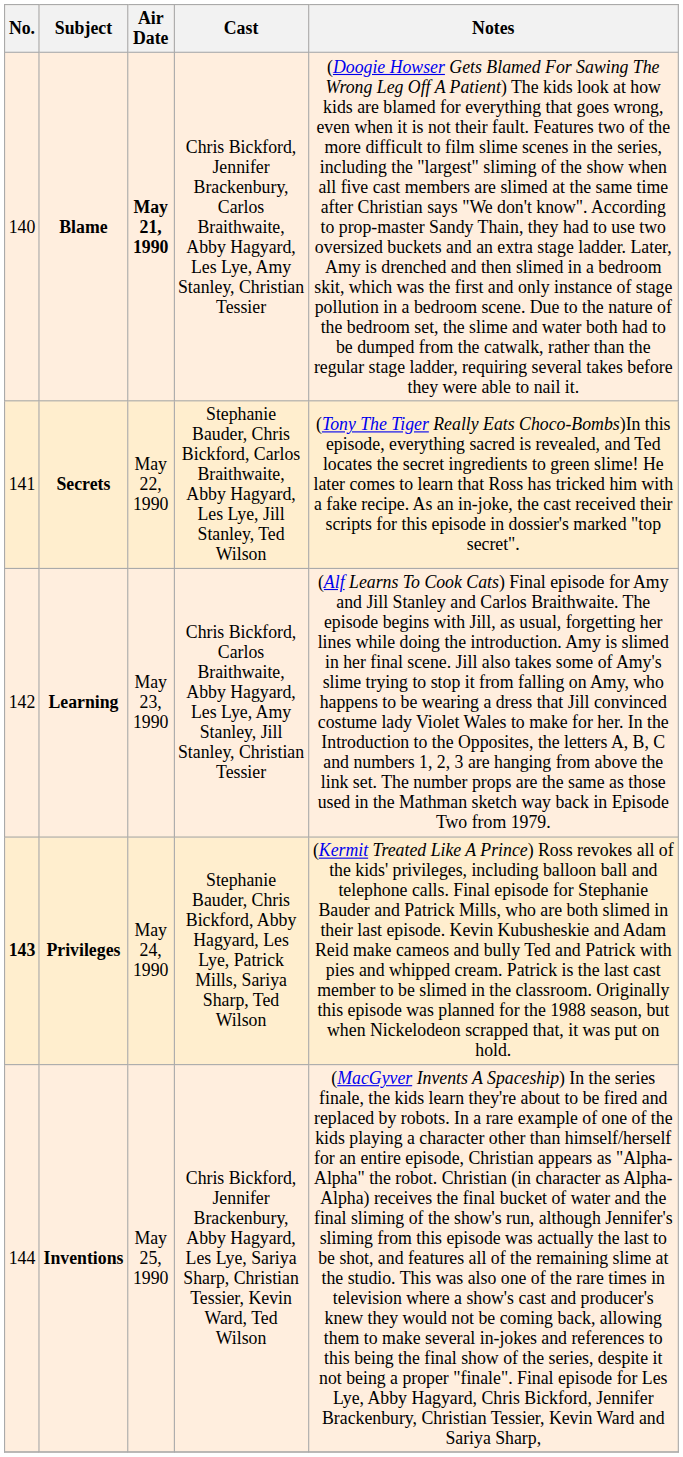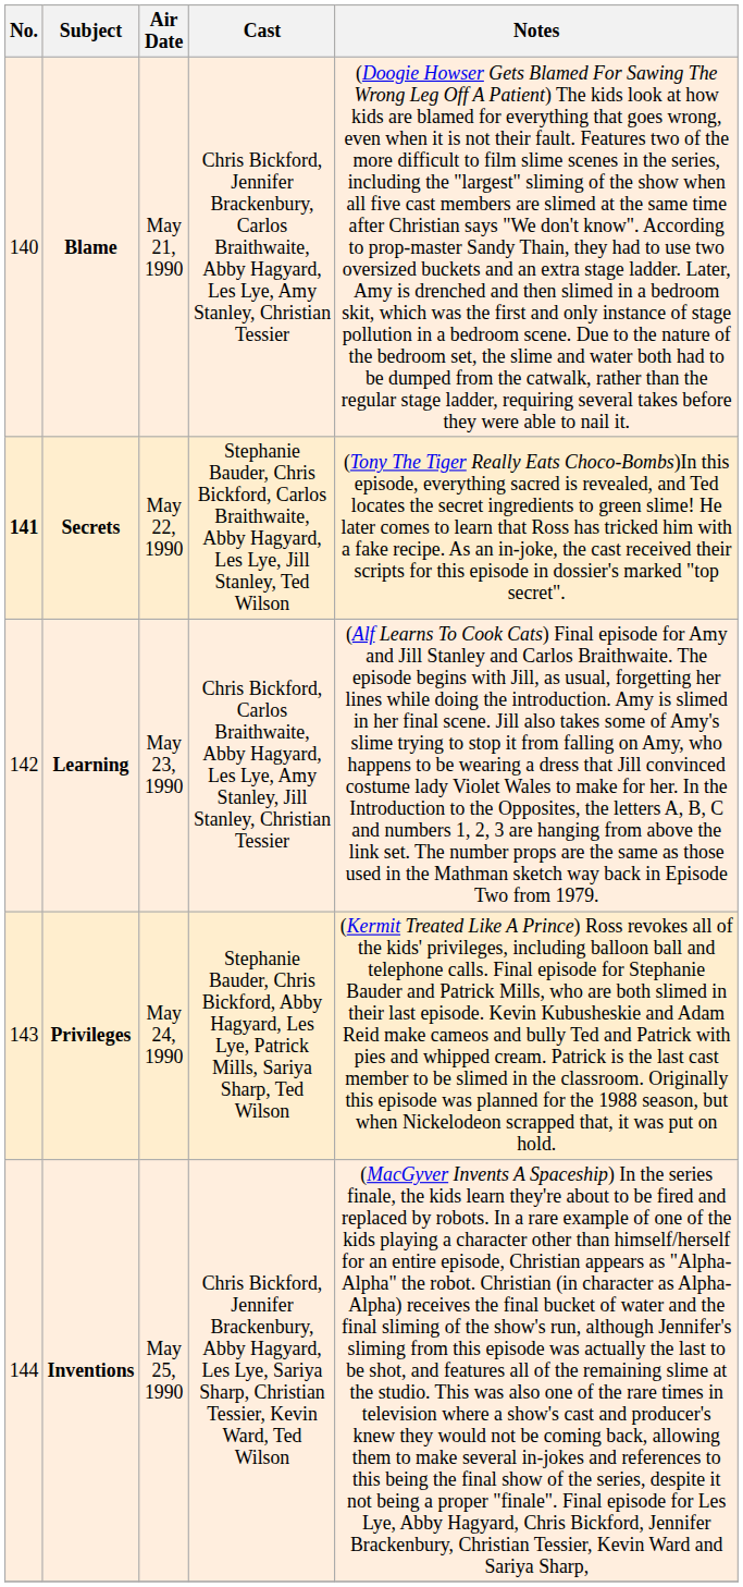Blame | Air Date: bold -> normal
Secrets | No.: normal -> bold
Privileges | No.: bold -> normal
